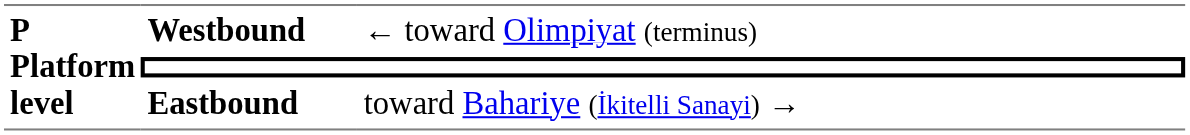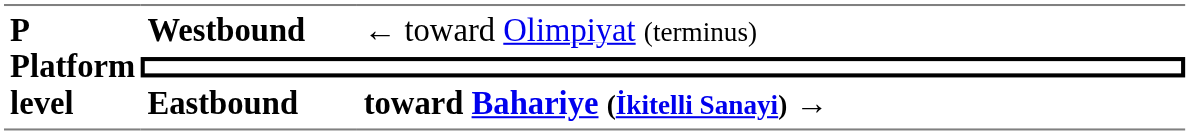Eastbound | column 3: normal -> bold
